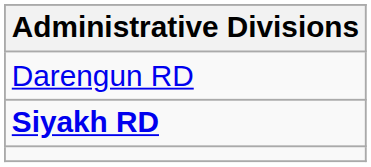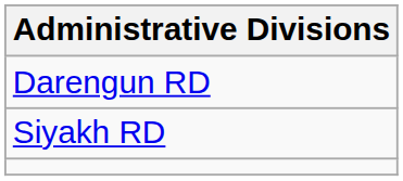row 3 | column 1: bold -> normal
